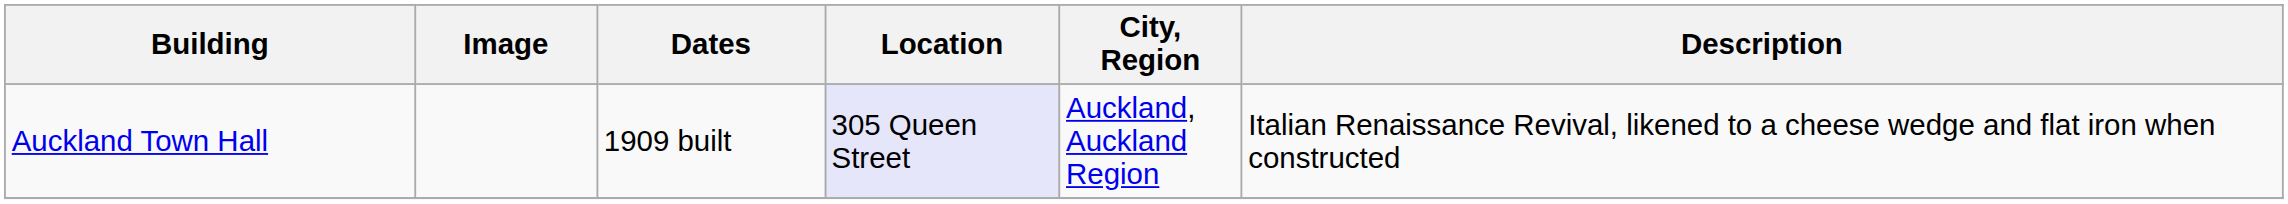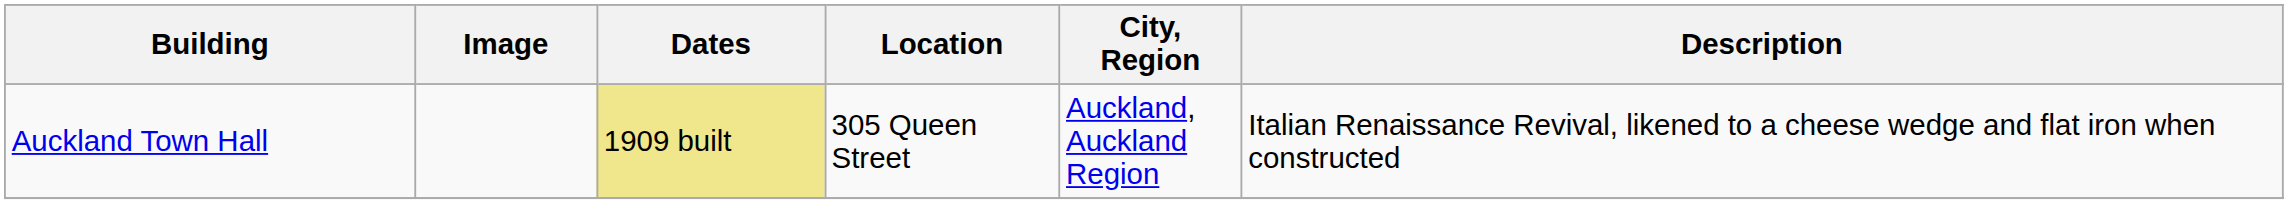Auckland Town Hall | Dates: no background -> khaki background
Auckland Town Hall | Location: lavender background -> no background
